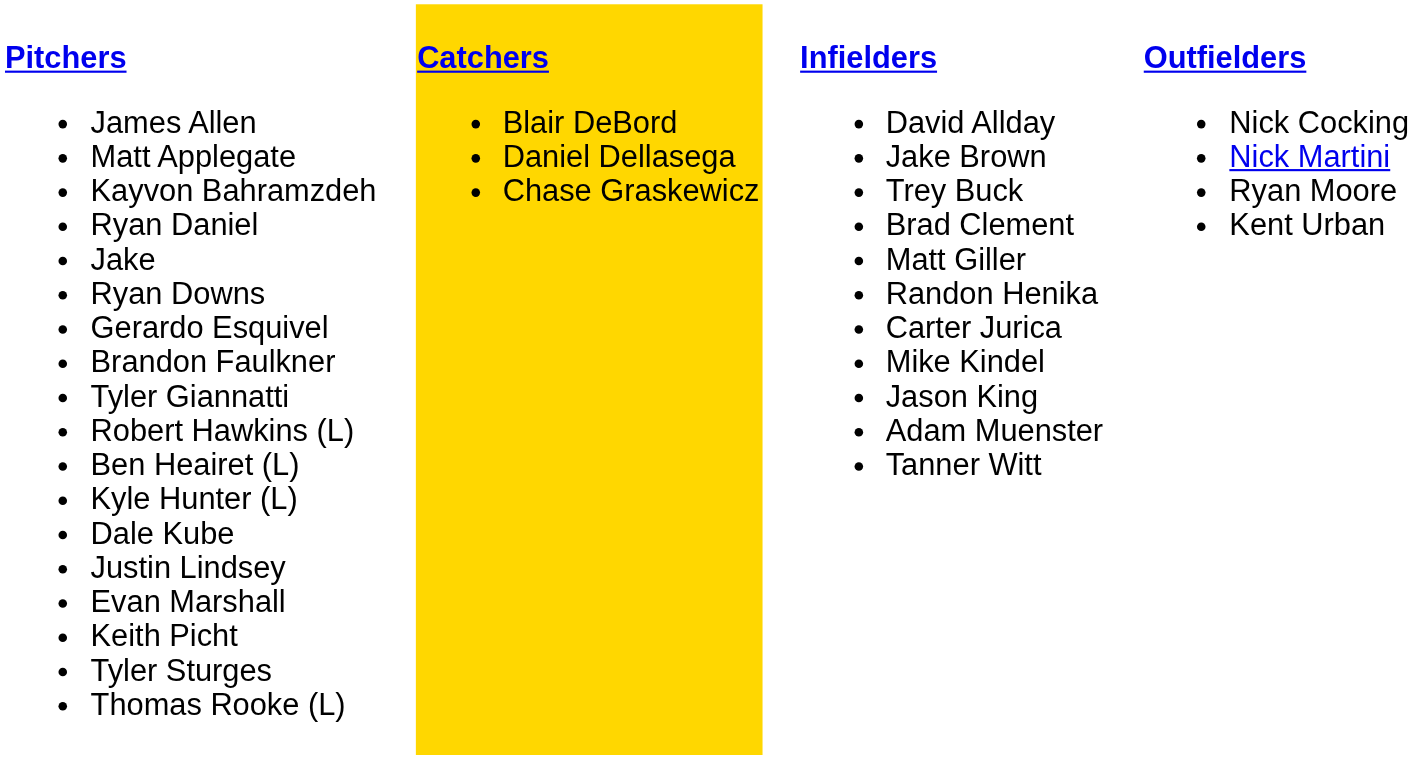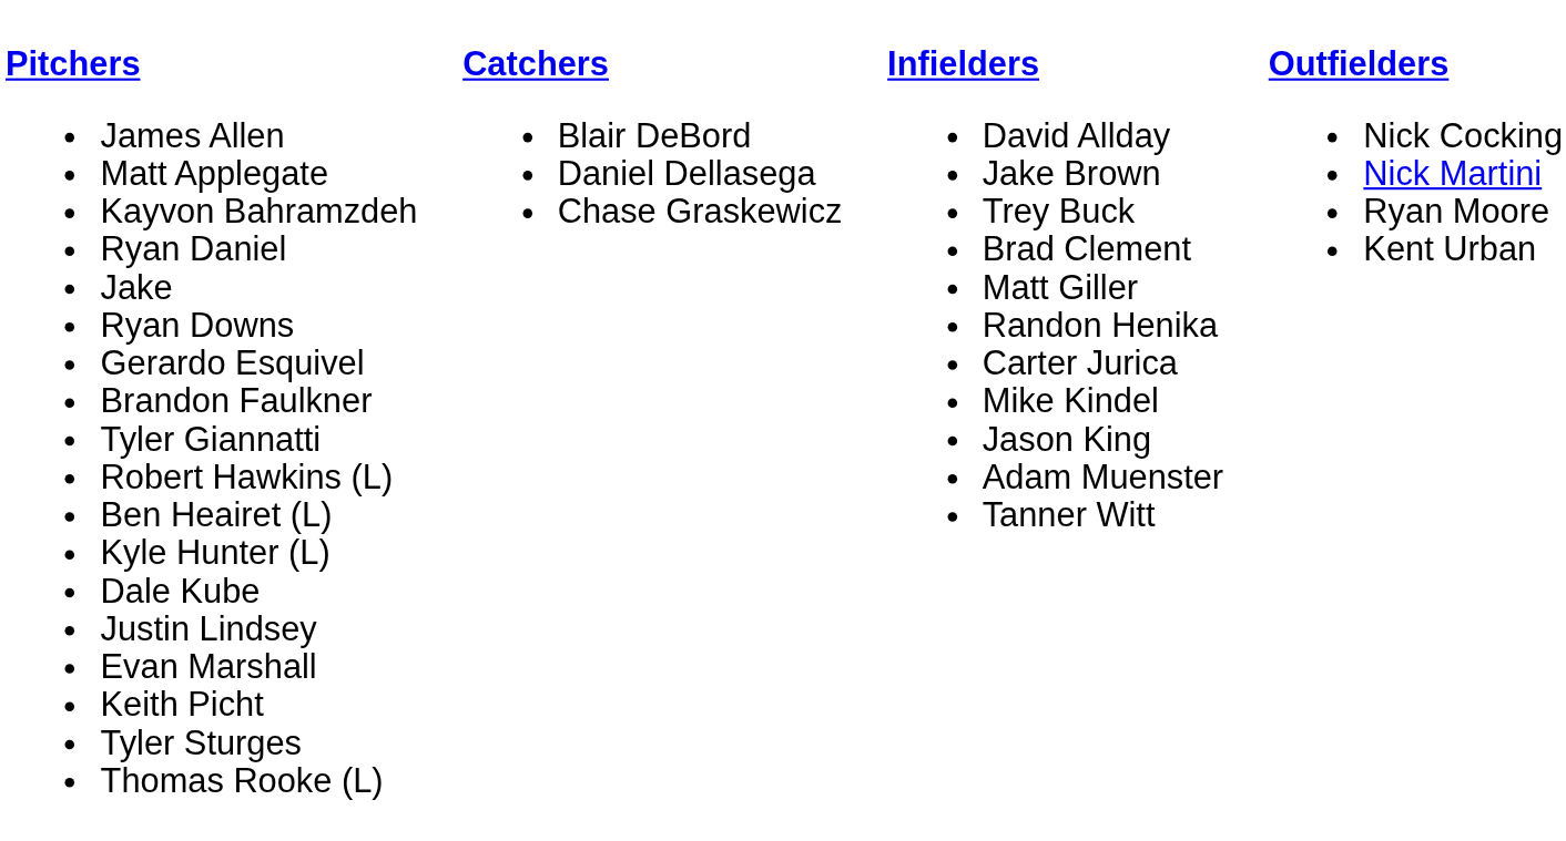row 1 | column 2: gold background -> no background
